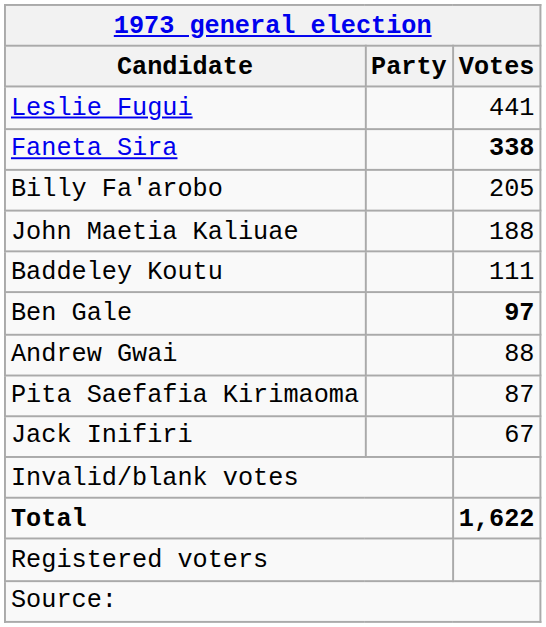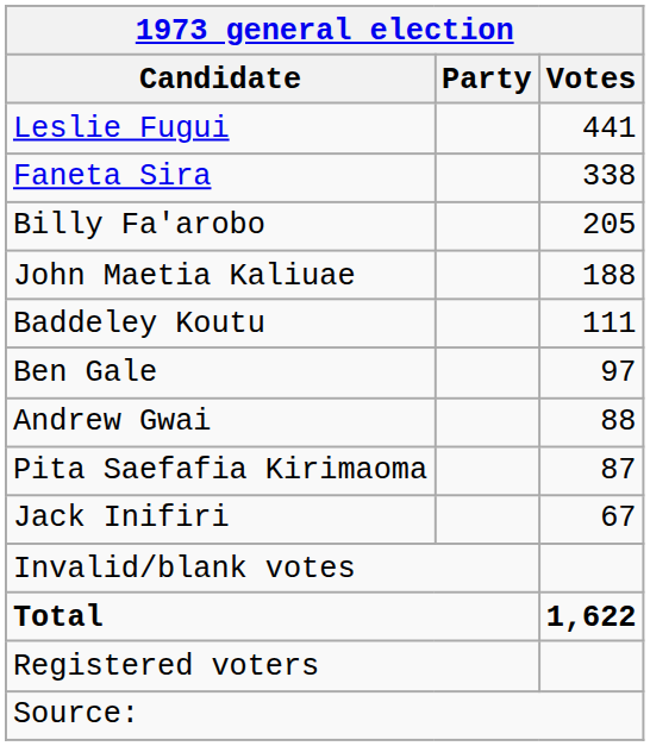Faneta Sira | Votes: bold -> normal
Ben Gale | Votes: bold -> normal
